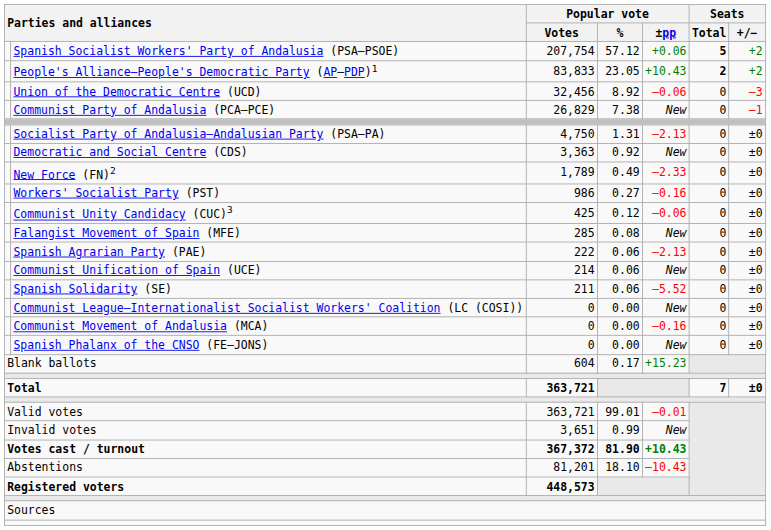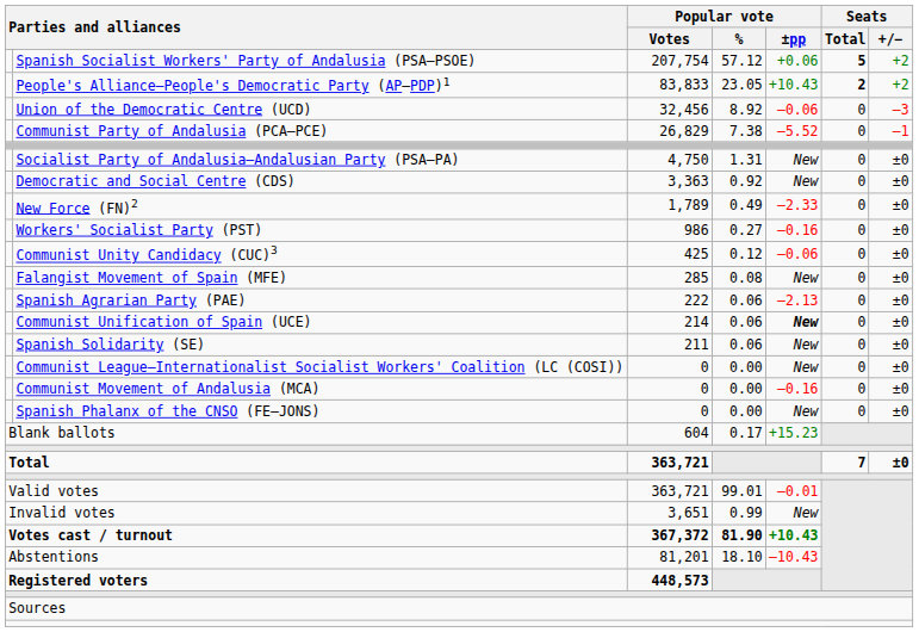Communist Party of Andalusia (PCA–PCE) | Popular vote / ±pp: New -> –5.52
Socialist Party of Andalusia–Andalusian Party (PSA–PA) | Popular vote / ±pp: –2.13 -> New
Communist Unification of Spain (UCE) | Popular vote / ±pp: normal -> bold
Spanish Solidarity (SE) | Popular vote / ±pp: –5.52 -> New
